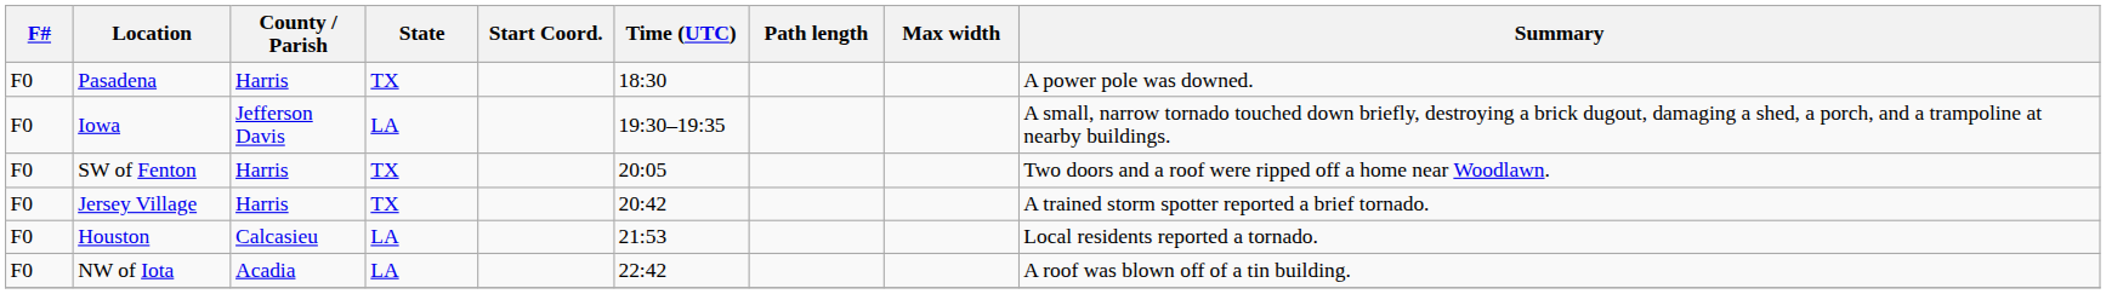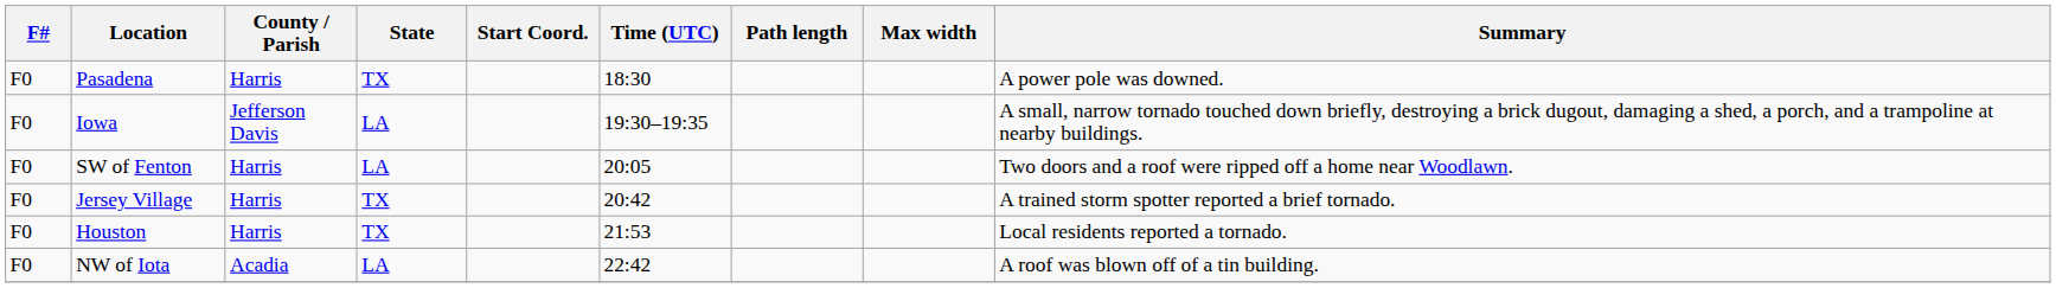SW of Fenton | State: TX -> LA
Houston | County / Parish: Calcasieu -> Harris
Houston | State: LA -> TX
